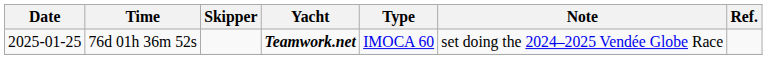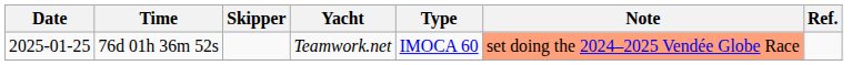76d 01h 36m 52s | Yacht: bold -> normal
76d 01h 36m 52s | Note: no background -> lightsalmon background
